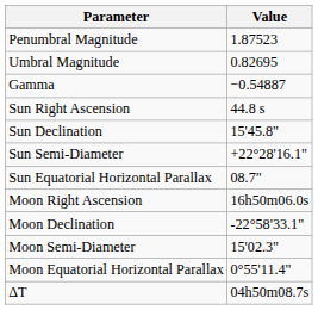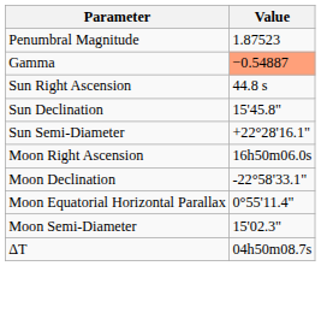- row: Umbral Magnitude | 0.82695
Gamma | Value: no background -> lightsalmon background
- row: Sun Equatorial Horizontal Parallax | 08.7"
rows swapped: Moon Semi-Diameter <-> Moon Equatorial Horizontal Parallax
